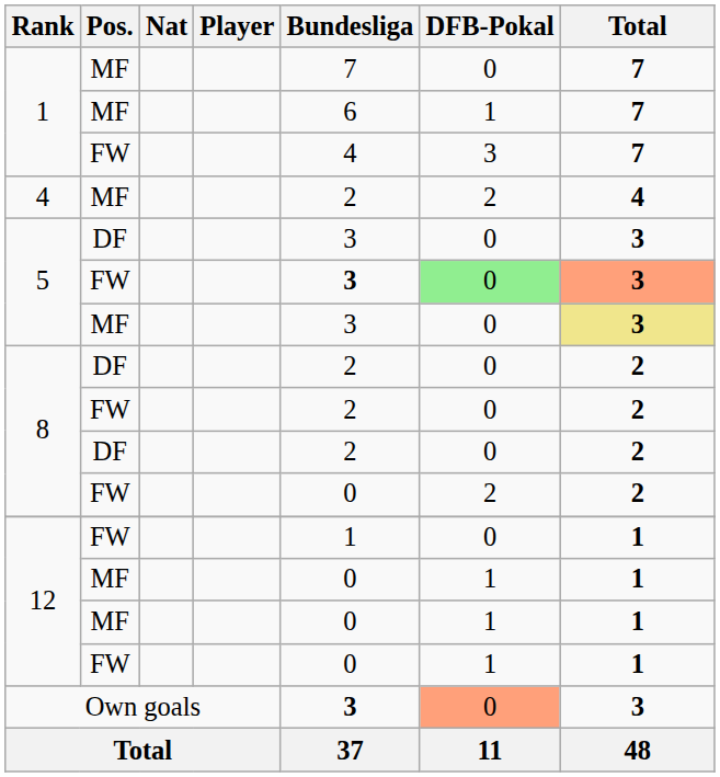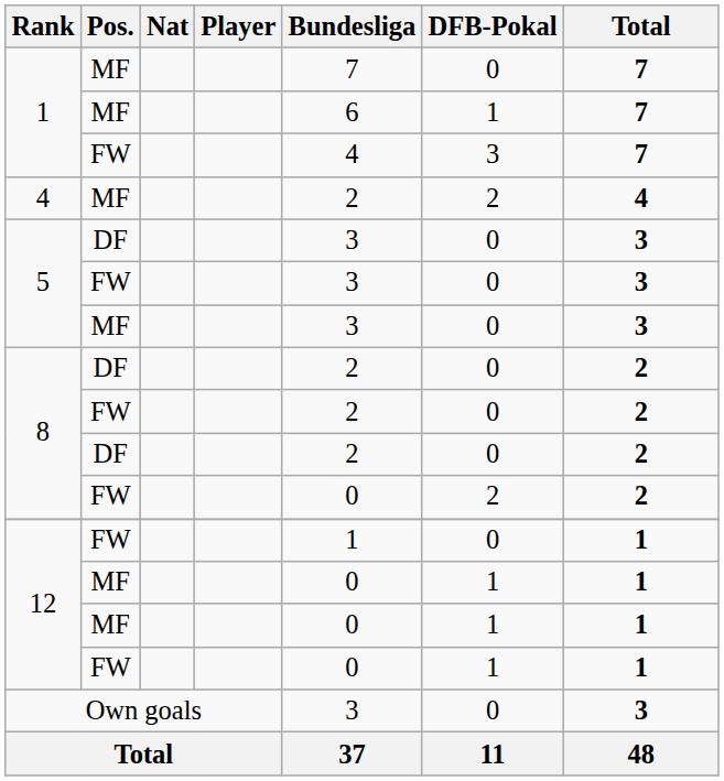5 / FW | Bundesliga: bold -> normal
5 / FW | DFB-Pokal: lightgreen background -> no background
5 / FW | Total: lightsalmon background -> no background
5 / MF | Total: khaki background -> no background
Own goals | Bundesliga: bold -> normal
Own goals | DFB-Pokal: lightsalmon background -> no background
